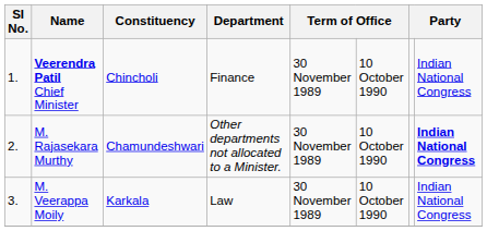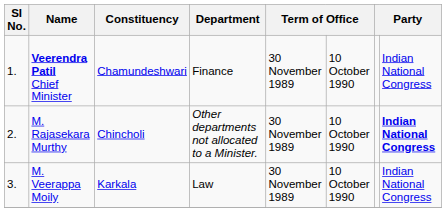Veerendra Patil Chief Minister | Constituency: Chincholi -> Chamundeshwari
M. Rajasekara Murthy | Constituency: Chamundeshwari -> Chincholi
